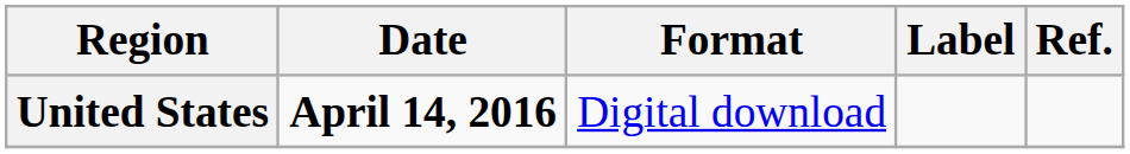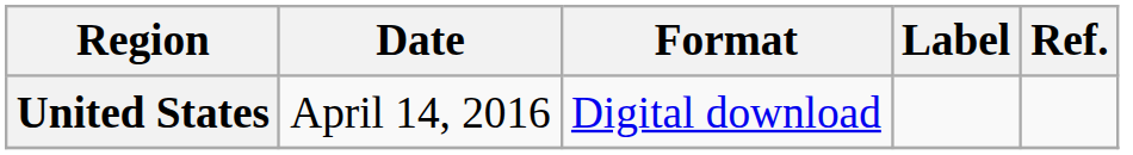United States | Date: bold -> normal
